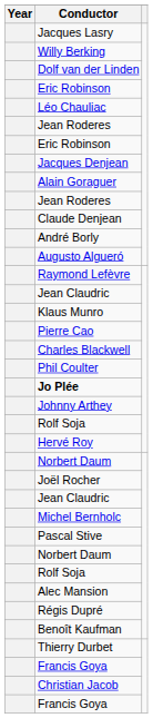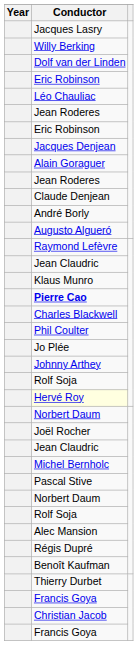Pierre Cao | Conductor: normal -> bold
Jo Plée | Conductor: bold -> normal
Hervé Roy | Conductor: no background -> lightyellow background
